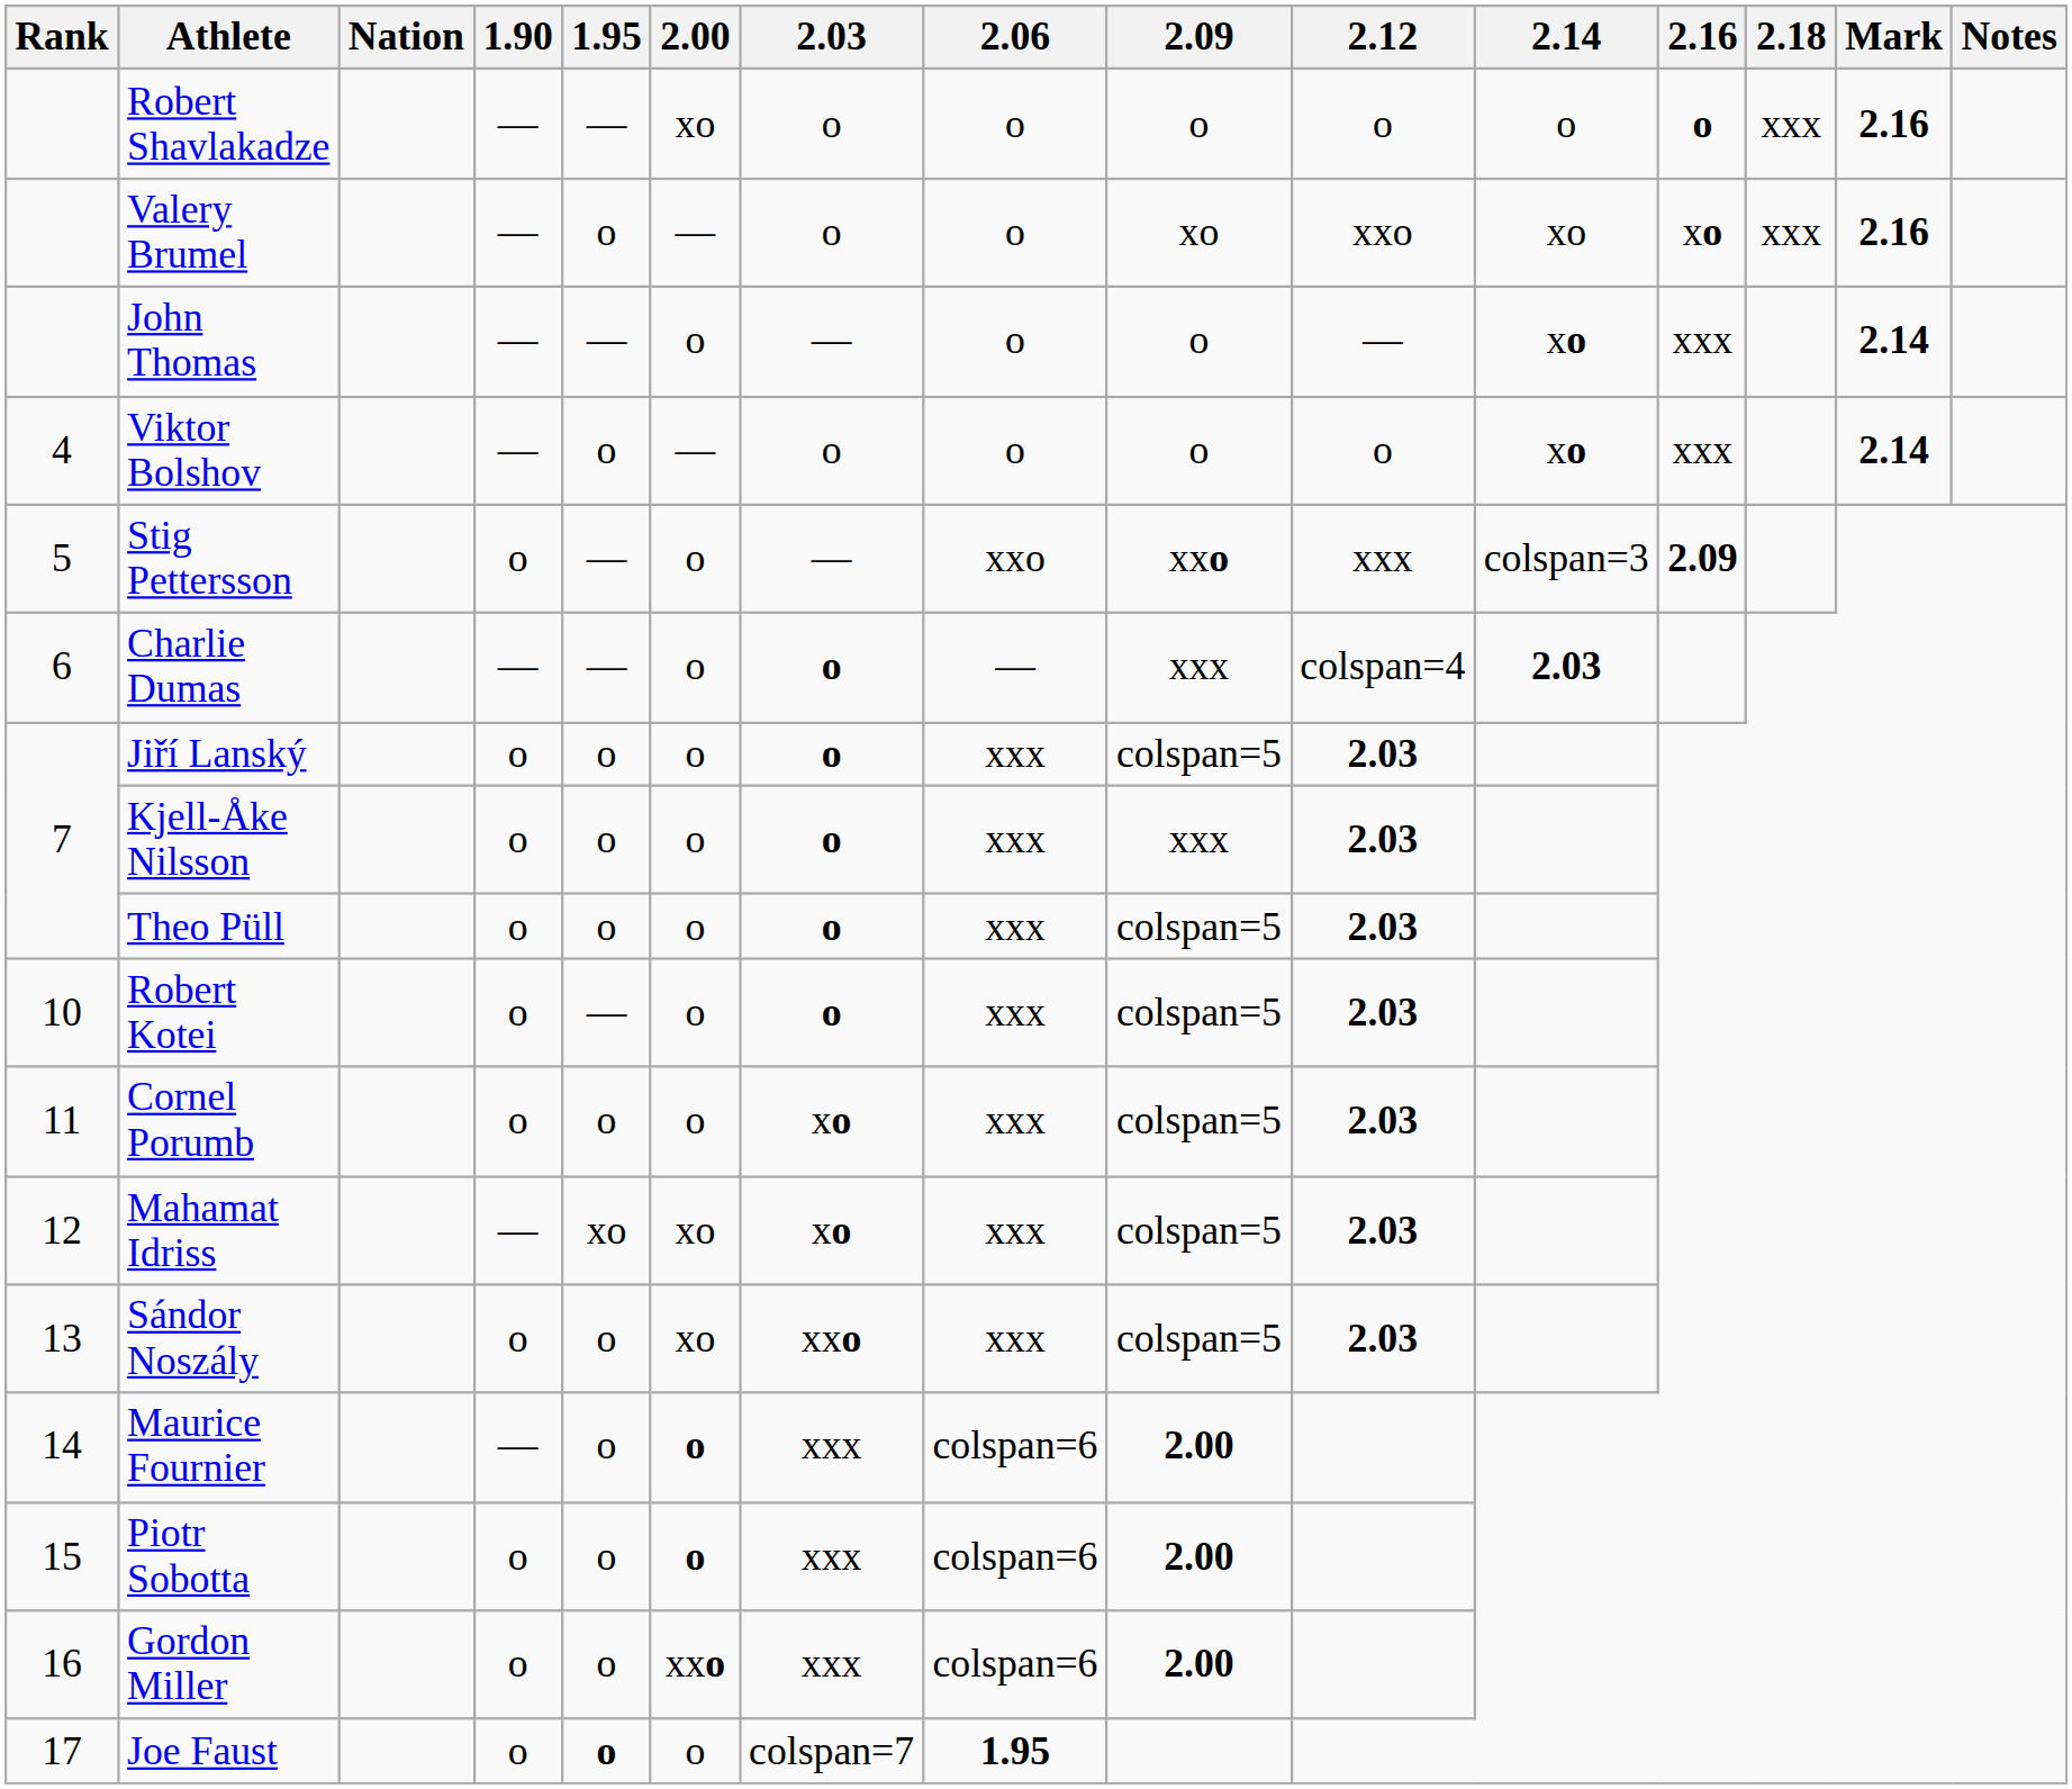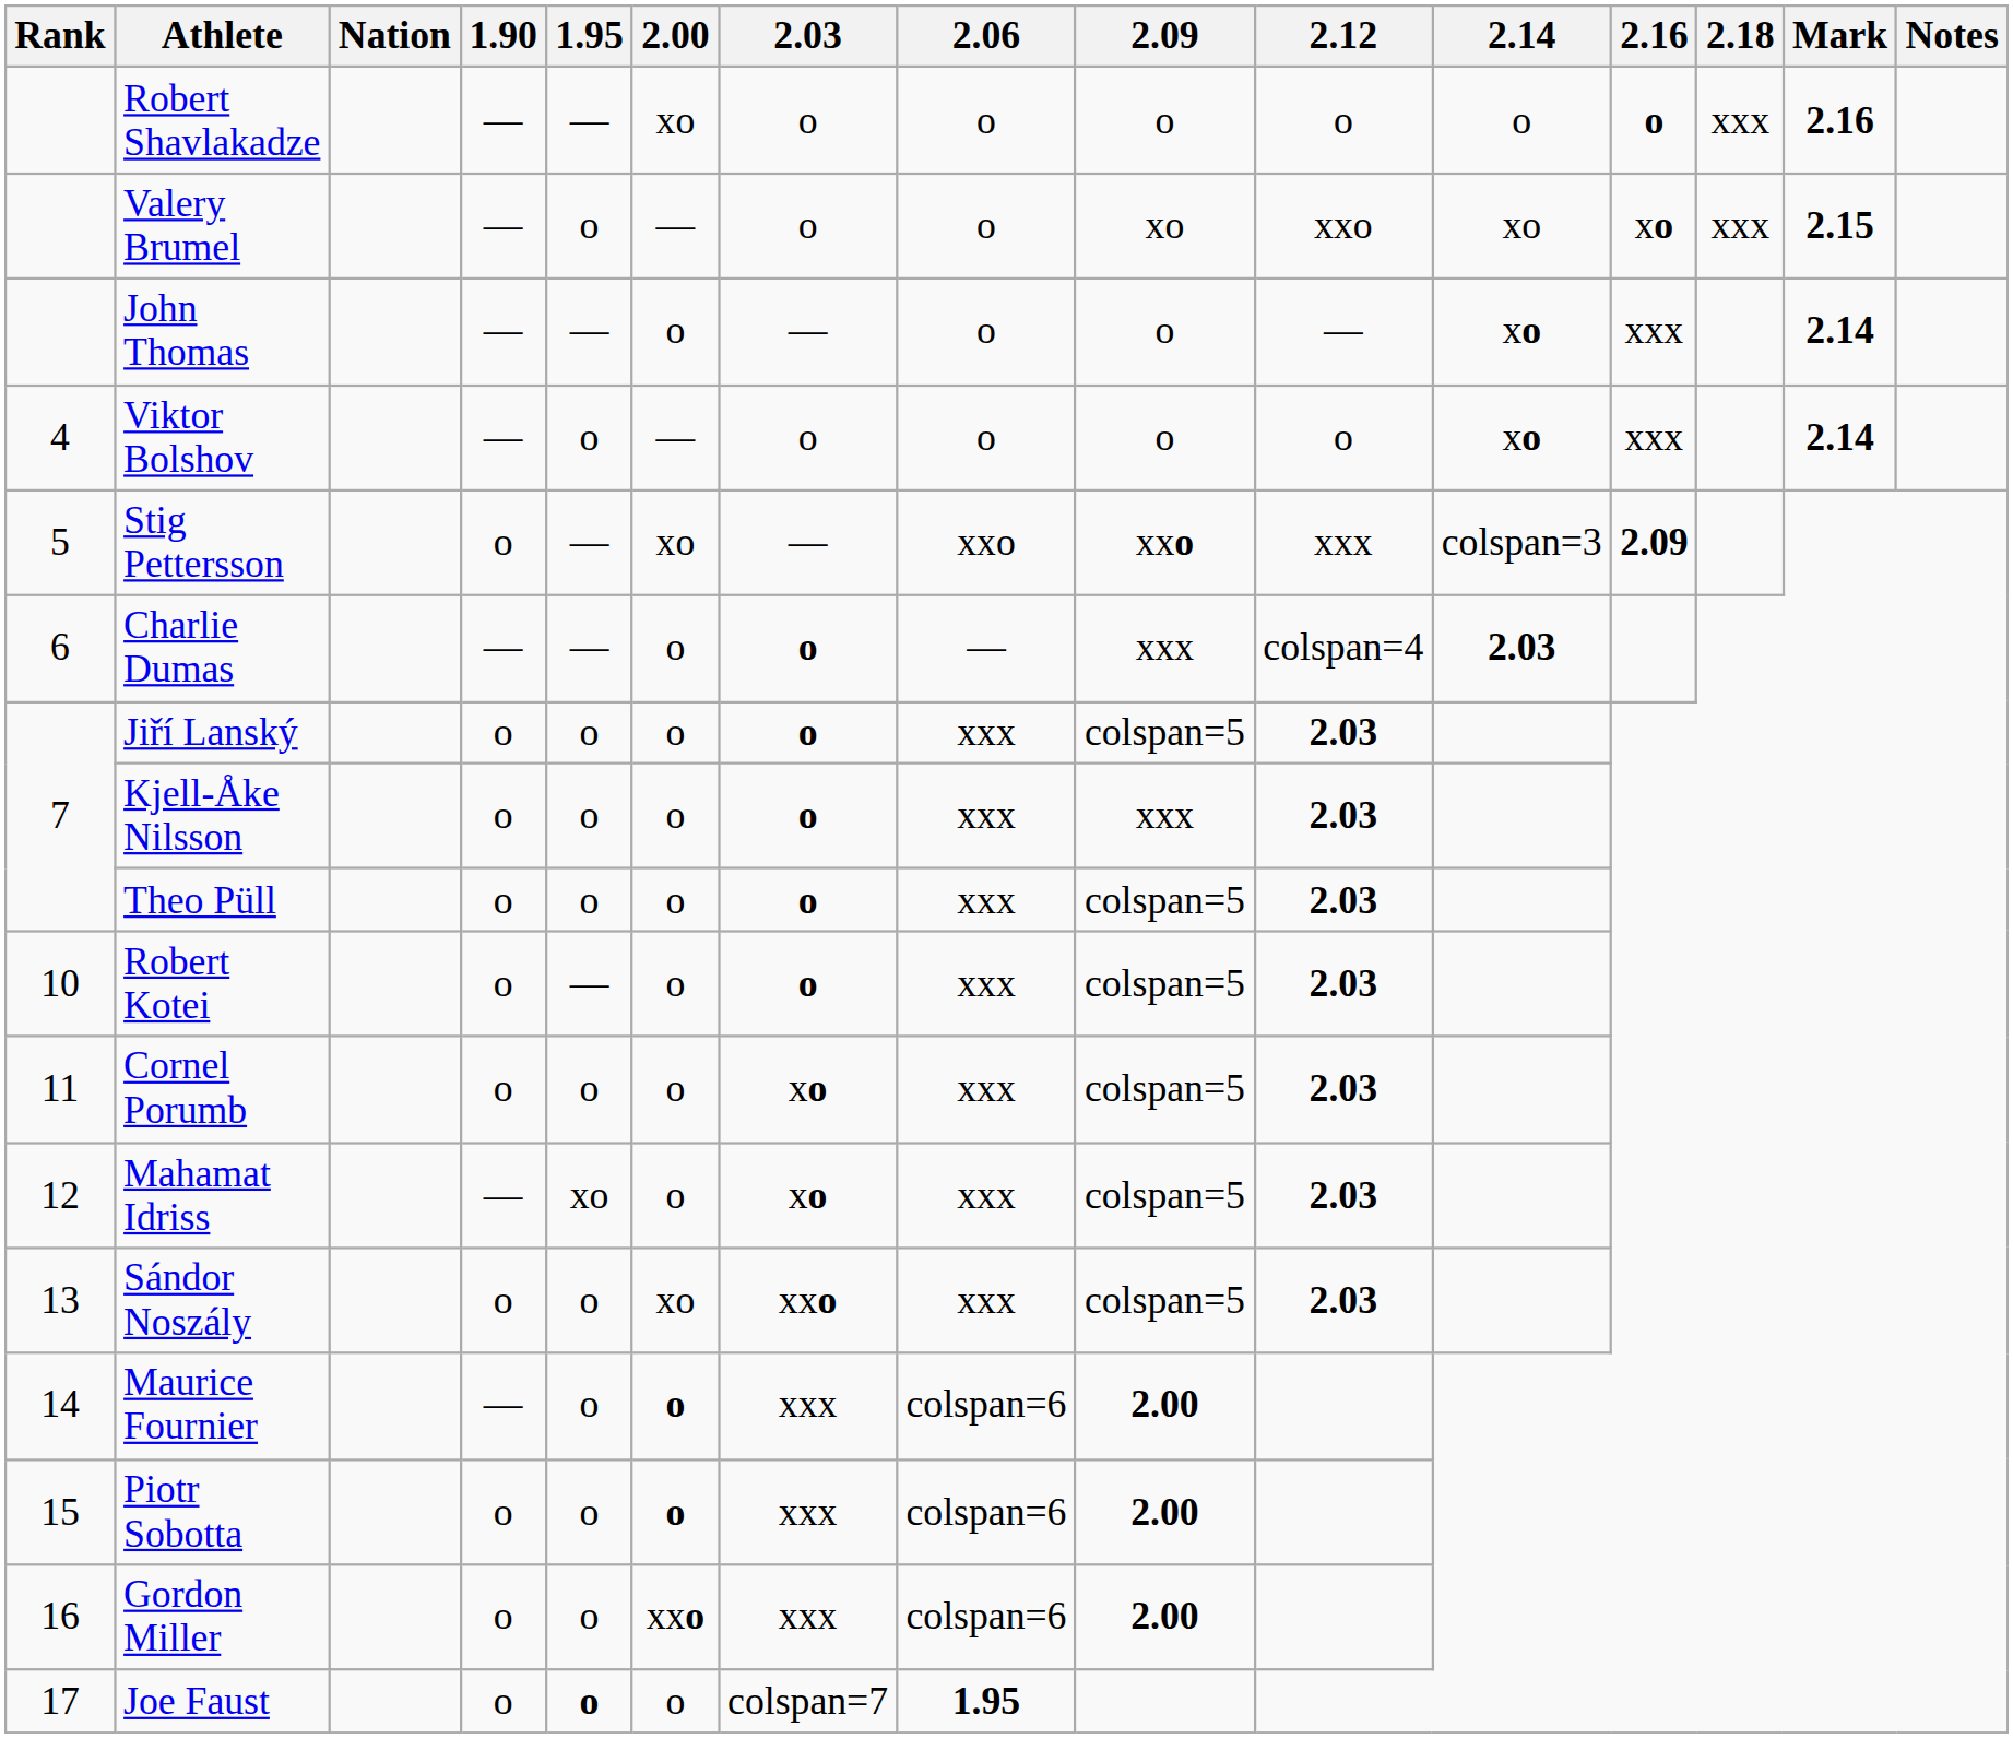Valery Brumel | Mark: 2.16 -> 2.15
Stig Pettersson | 2.00: o -> xo
Mahamat Idriss | 2.00: xo -> o
